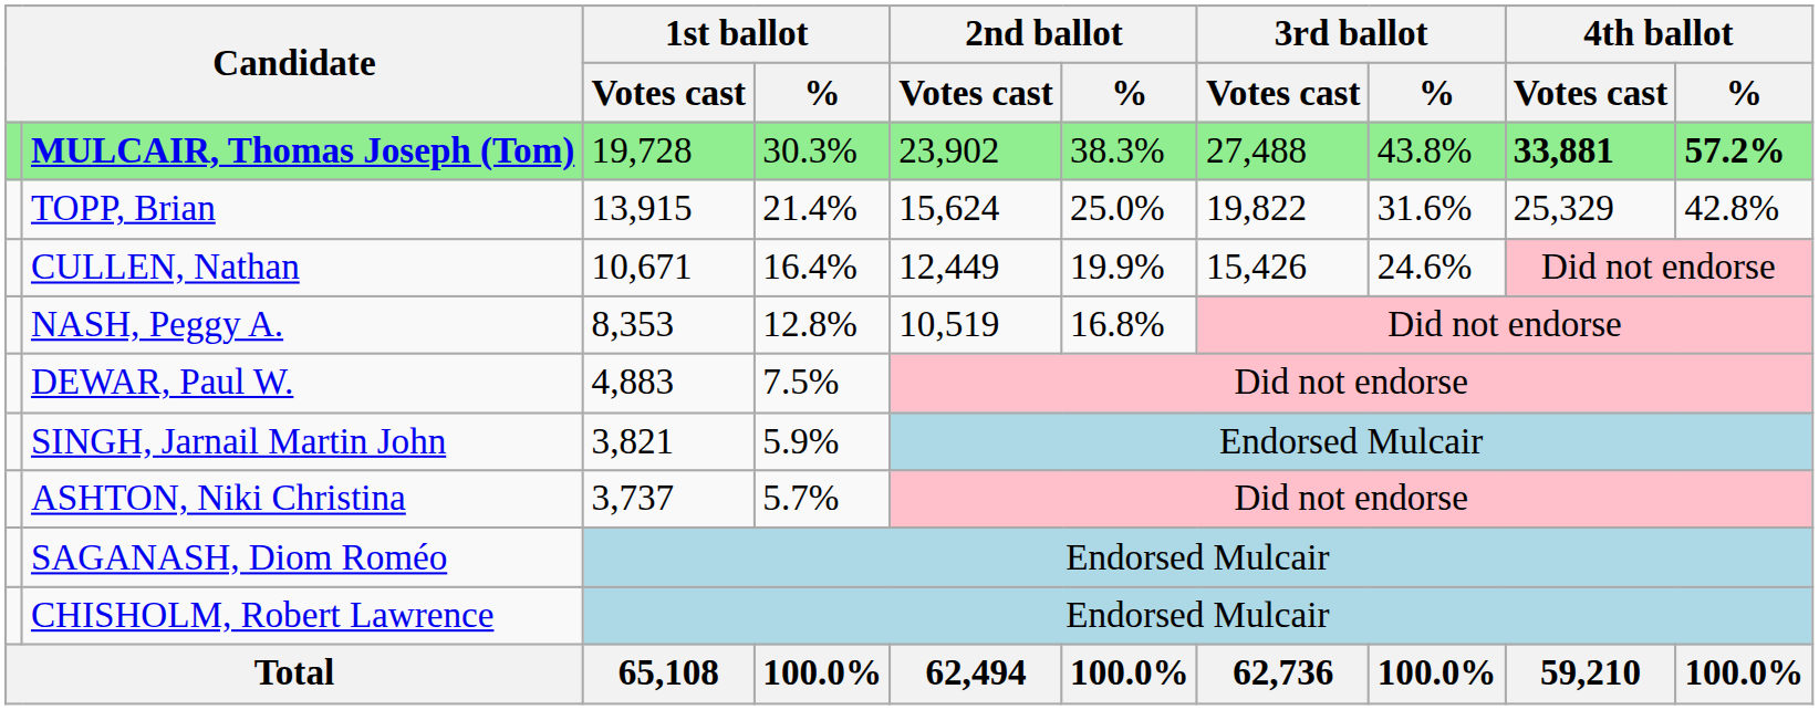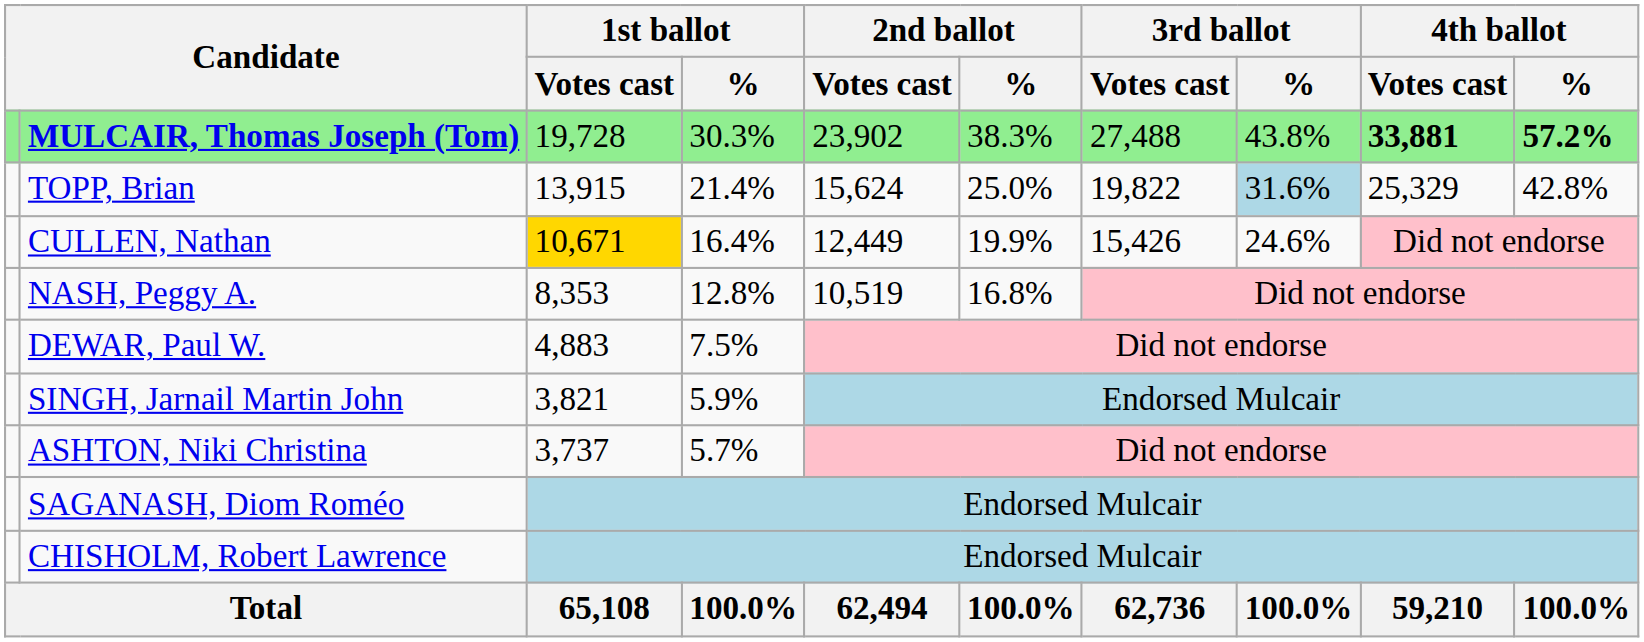TOPP, Brian | 3rd ballot / %: no background -> lightblue background
CULLEN, Nathan | 1st ballot / Votes cast: no background -> gold background
